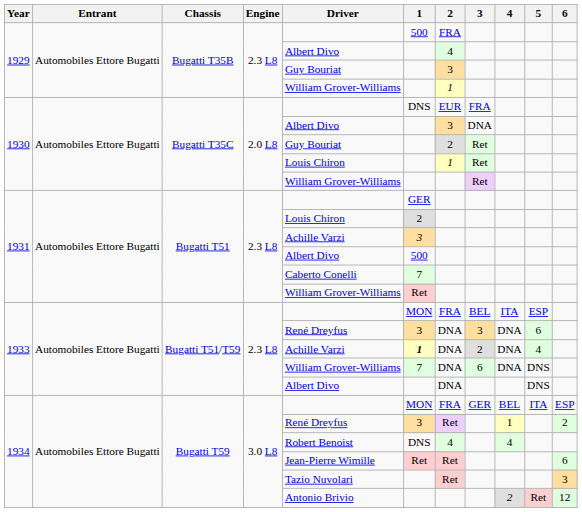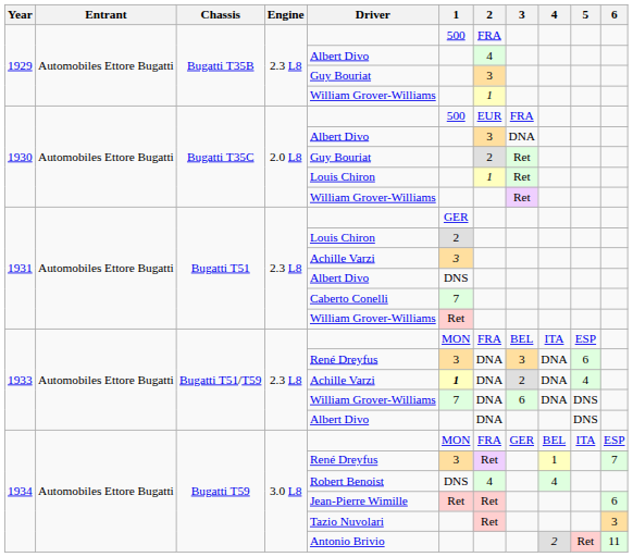row 6 | 1: DNS -> 500
row 14 | 1: 500 -> DNS
row 23 | 6: 2 -> 7
row 27 | 6: 12 -> 11
